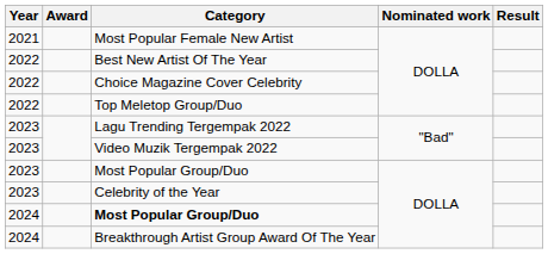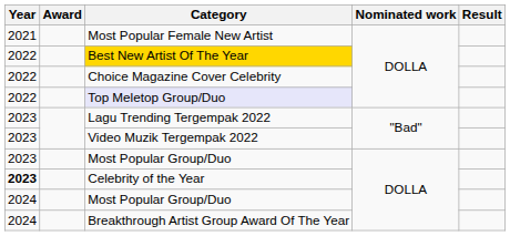Best New Artist Of The Year | Category: no background -> gold background
Top Meletop Group/Duo | Category: no background -> lavender background
Celebrity of the Year | Year: normal -> bold
2024 / Most Popular Group/Duo | Category: bold -> normal
